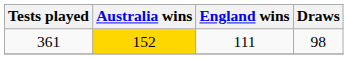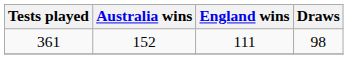361 | Australia wins: gold background -> no background
